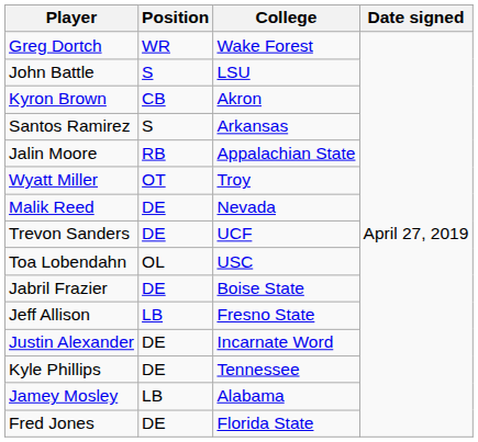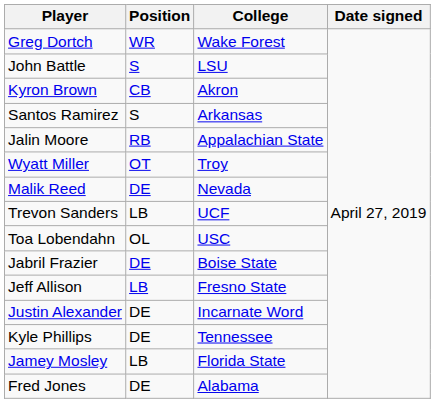Trevon Sanders | Position: DE -> LB
Jamey Mosley | College: Alabama -> Florida State
Fred Jones | College: Florida State -> Alabama
